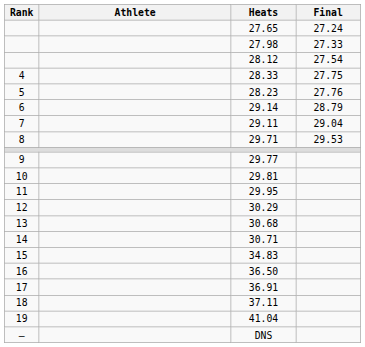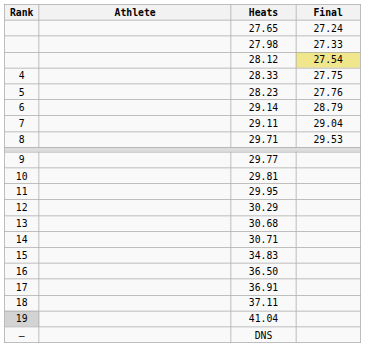28.12 | Final: no background -> khaki background
41.04 | Rank: no background -> lightgrey background
